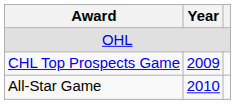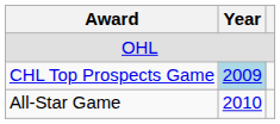CHL Top Prospects Game | Year: no background -> lightblue background
